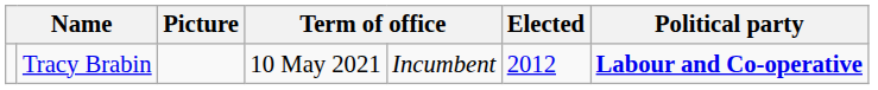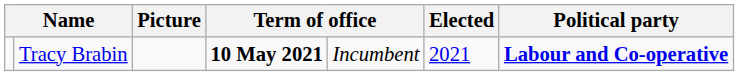Tracy Brabin | column 4: normal -> bold
Tracy Brabin | Elected: 2012 -> 2021
